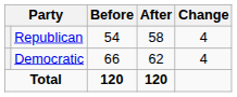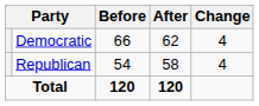rows swapped: Democratic <-> Republican
